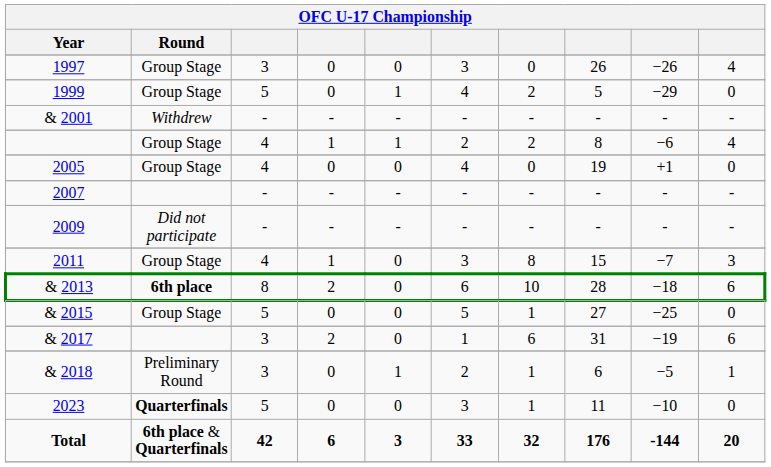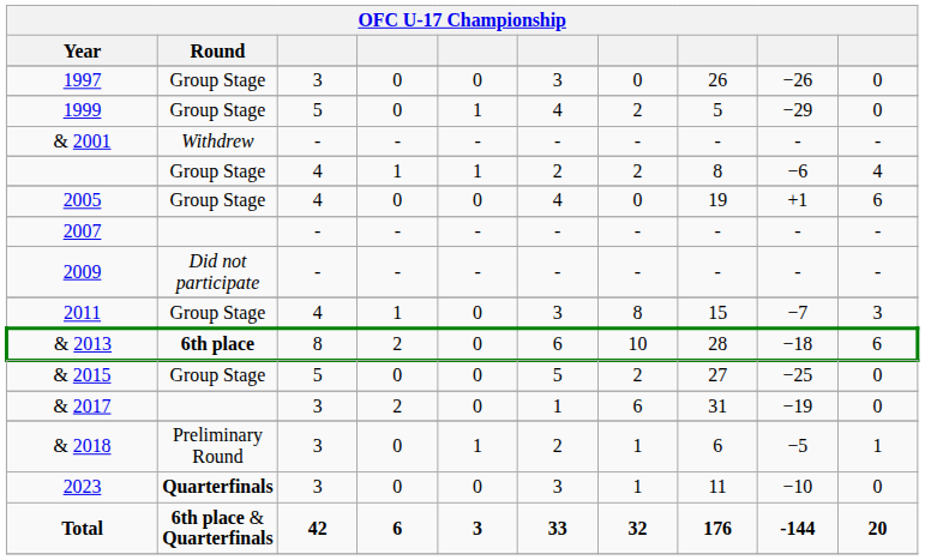1997 | column 10: 4 -> 0
2005 | column 10: 0 -> 6
& 2015 | column 7: 1 -> 2
& 2017 | column 10: 6 -> 0
2023 | column 3: 5 -> 3
